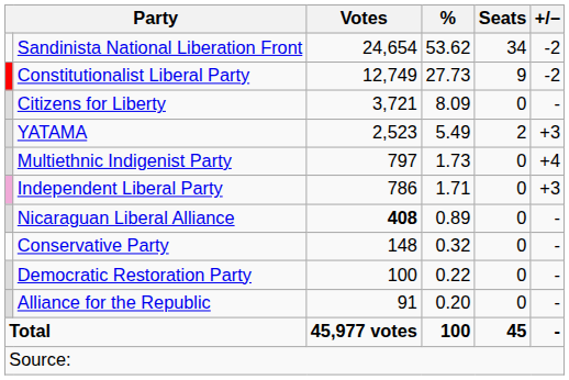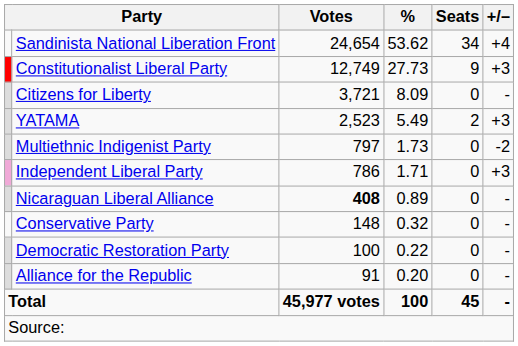Sandinista National Liberation Front | +/–: -2 -> +4
Constitutionalist Liberal Party | +/–: -2 -> +3
Multiethnic Indigenist Party | +/–: +4 -> -2
